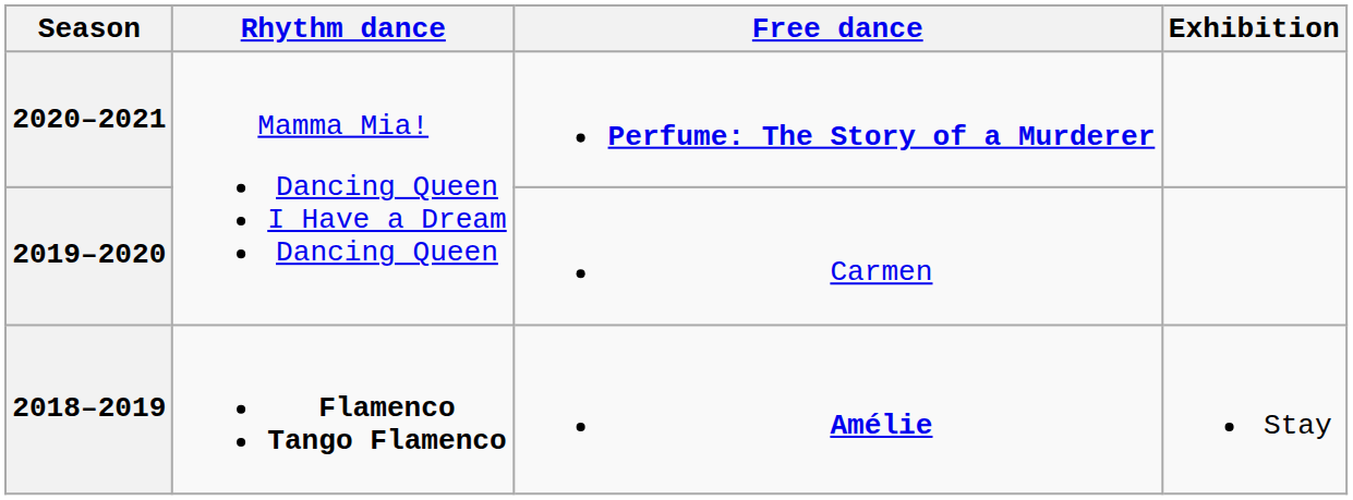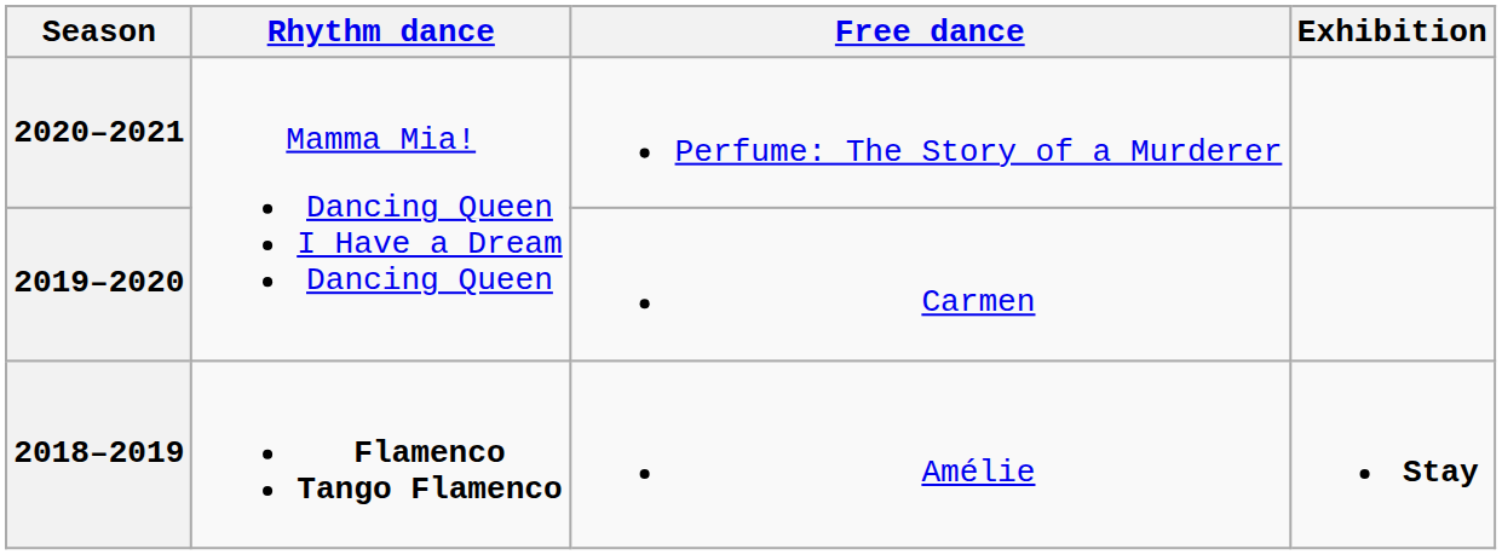2020–2021 | Free dance: bold -> normal
2018–2019 | Free dance: bold -> normal
2018–2019 | Exhibition: normal -> bold
